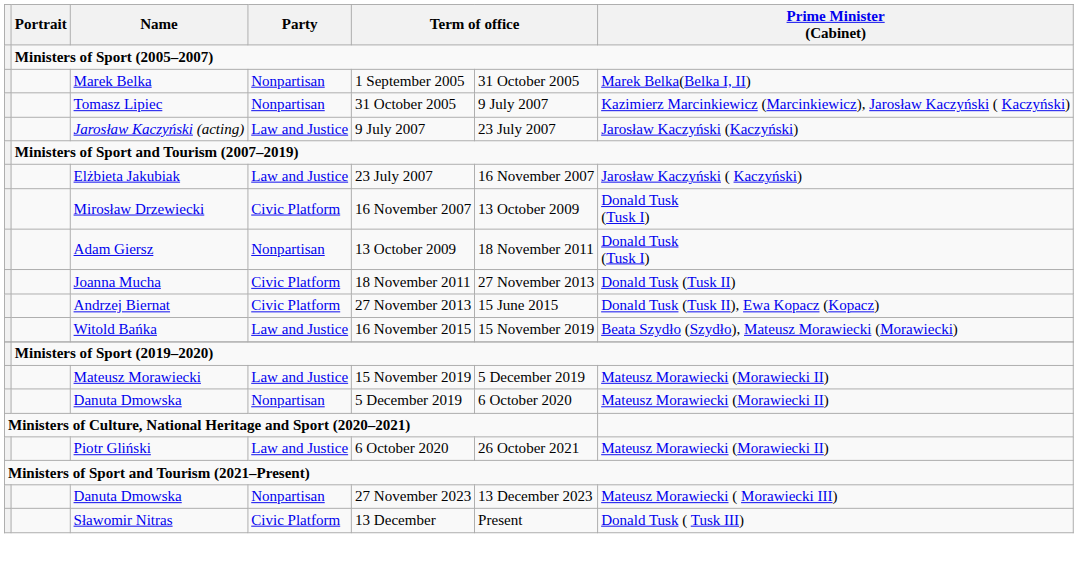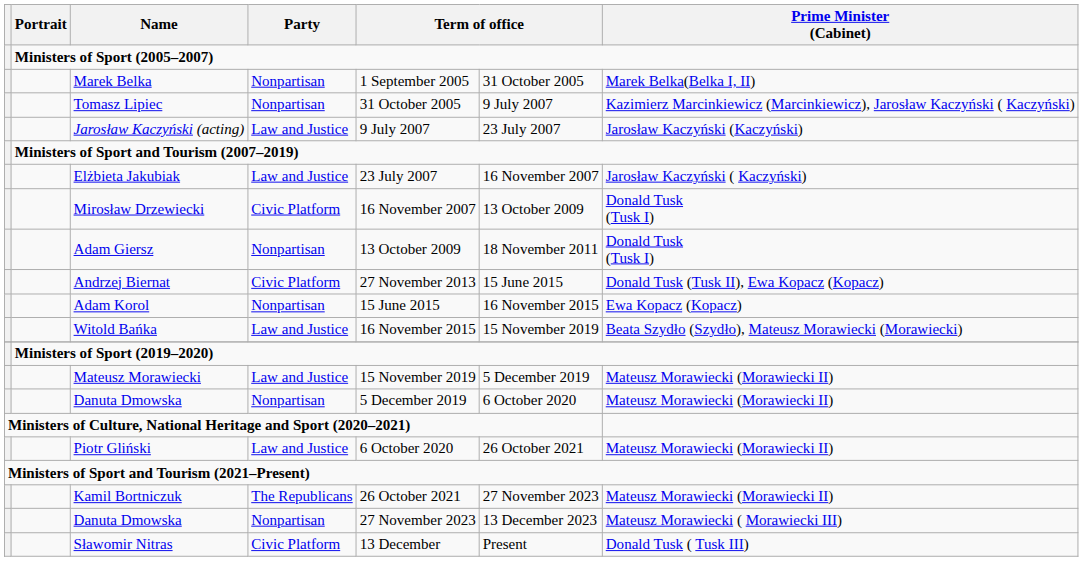- row: Joanna Mucha | Civic Platform | 18 November 2011 | 27 November 2013 | Donald Tusk (Tusk II)
+ row: Adam Korol | Nonpartisan | 15 June 2015 | 16 November 2015 | Ewa Kopacz (Kopacz)
+ row: Kamil Bortniczuk | The Republicans | 26 October 2021 | 27 November 2023 | Mateusz Morawiecki (Morawiecki II)
